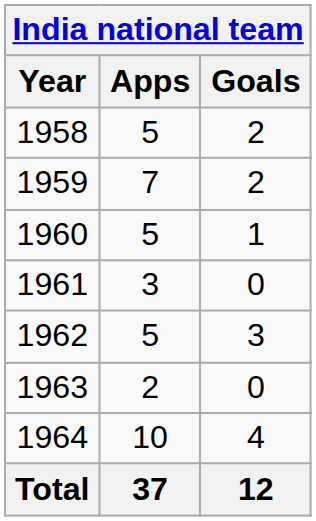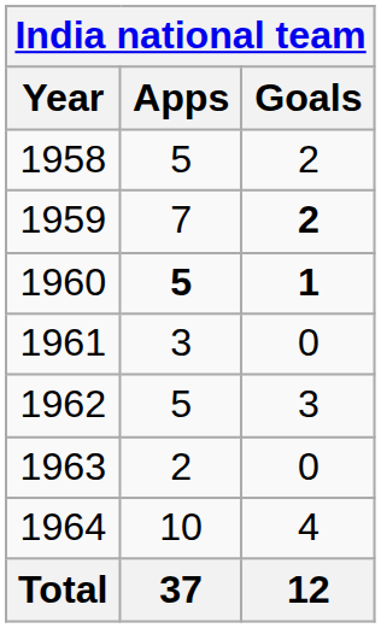1959 | Goals: normal -> bold
1960 | Apps: normal -> bold
1960 | Goals: normal -> bold
